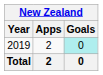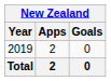2019 | Goals: paleturquoise background -> no background
